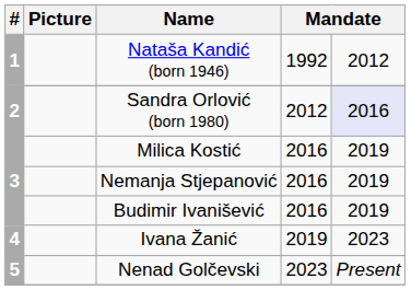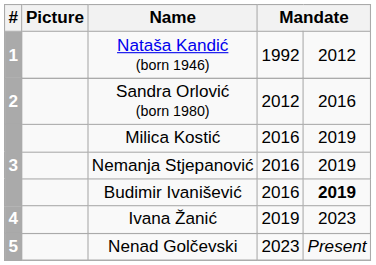Sandra Orlović (born 1980) | column 5: lavender background -> no background
Budimir Ivanišević | column 5: normal -> bold
